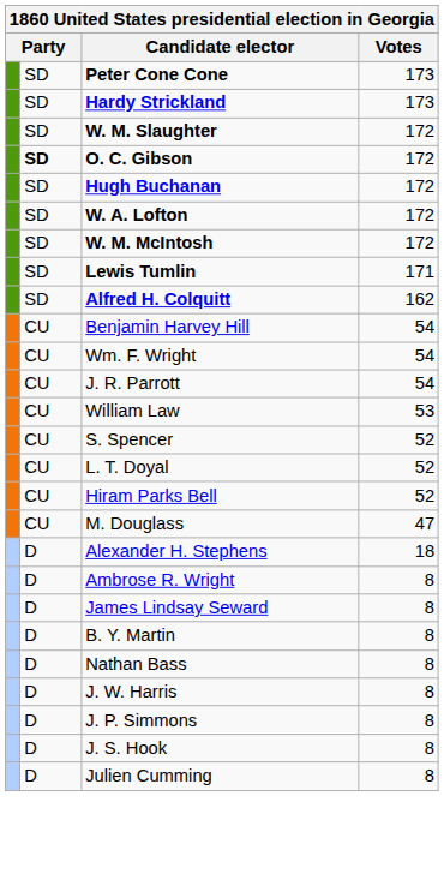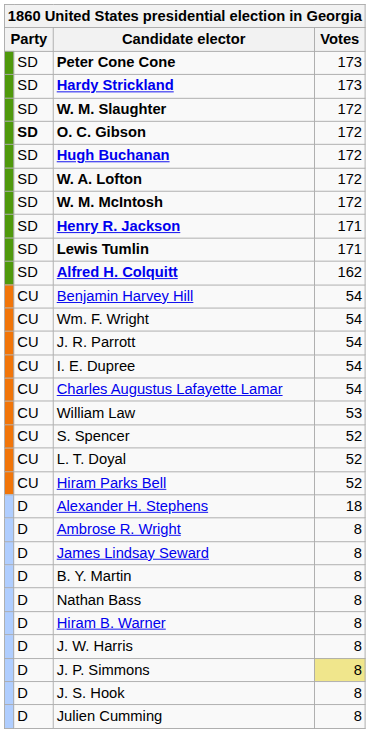+ row: SD | Henry R. Jackson | 171
+ row: CU | I. E. Dupree | 54
+ row: CU | Charles Augustus Lafayette Lamar | 54
- row: CU | M. Douglass | 47
+ row: D | Hiram B. Warner | 8
J. P. Simmons | Votes: no background -> khaki background
